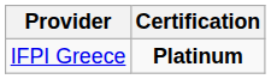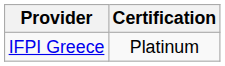IFPI Greece | Certification: bold -> normal
